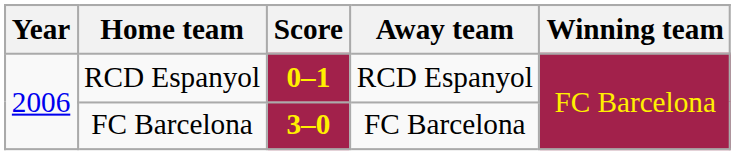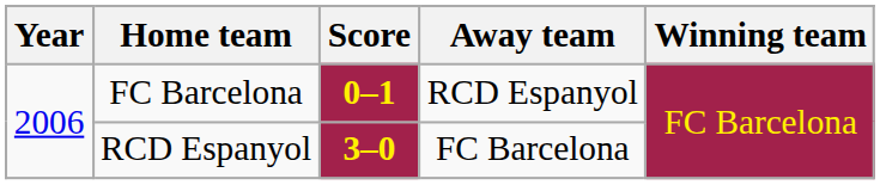row 2 | Home team: RCD Espanyol -> FC Barcelona
row 3 | Home team: FC Barcelona -> RCD Espanyol
